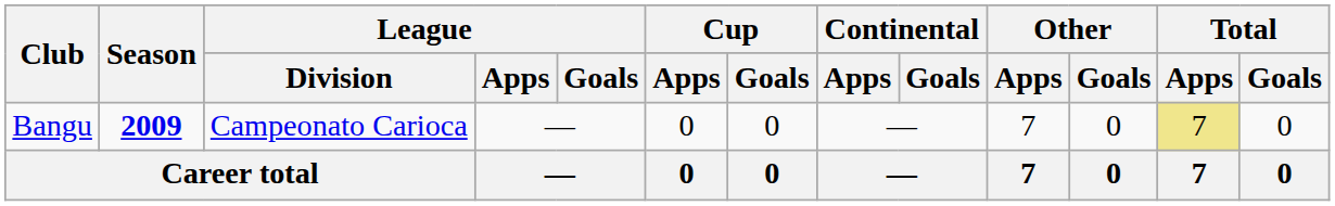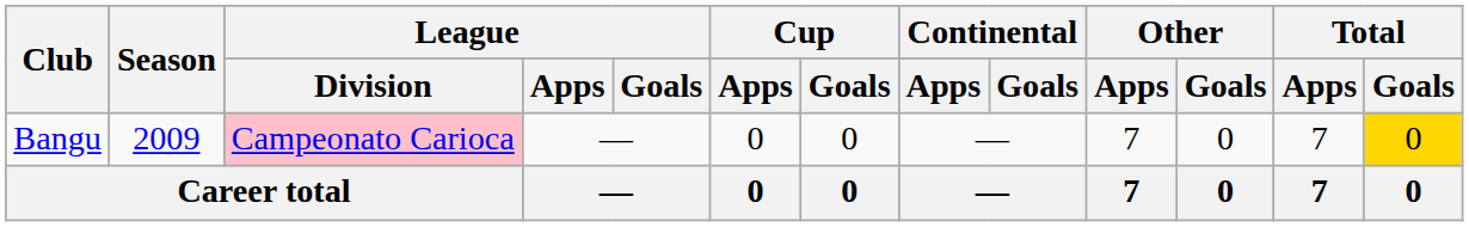Bangu | Season: bold -> normal
Bangu | League / Division: no background -> pink background
Bangu | Total / Apps: khaki background -> no background
Bangu | Total / Goals: no background -> gold background
